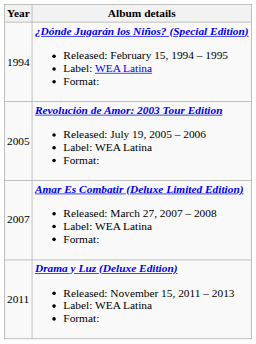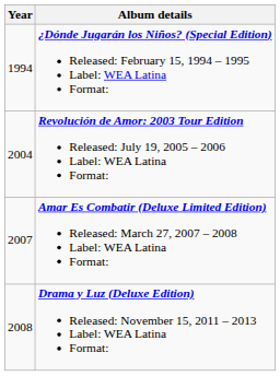row 3 | Year: 2005 -> 2004
row 5 | Year: 2011 -> 2008
